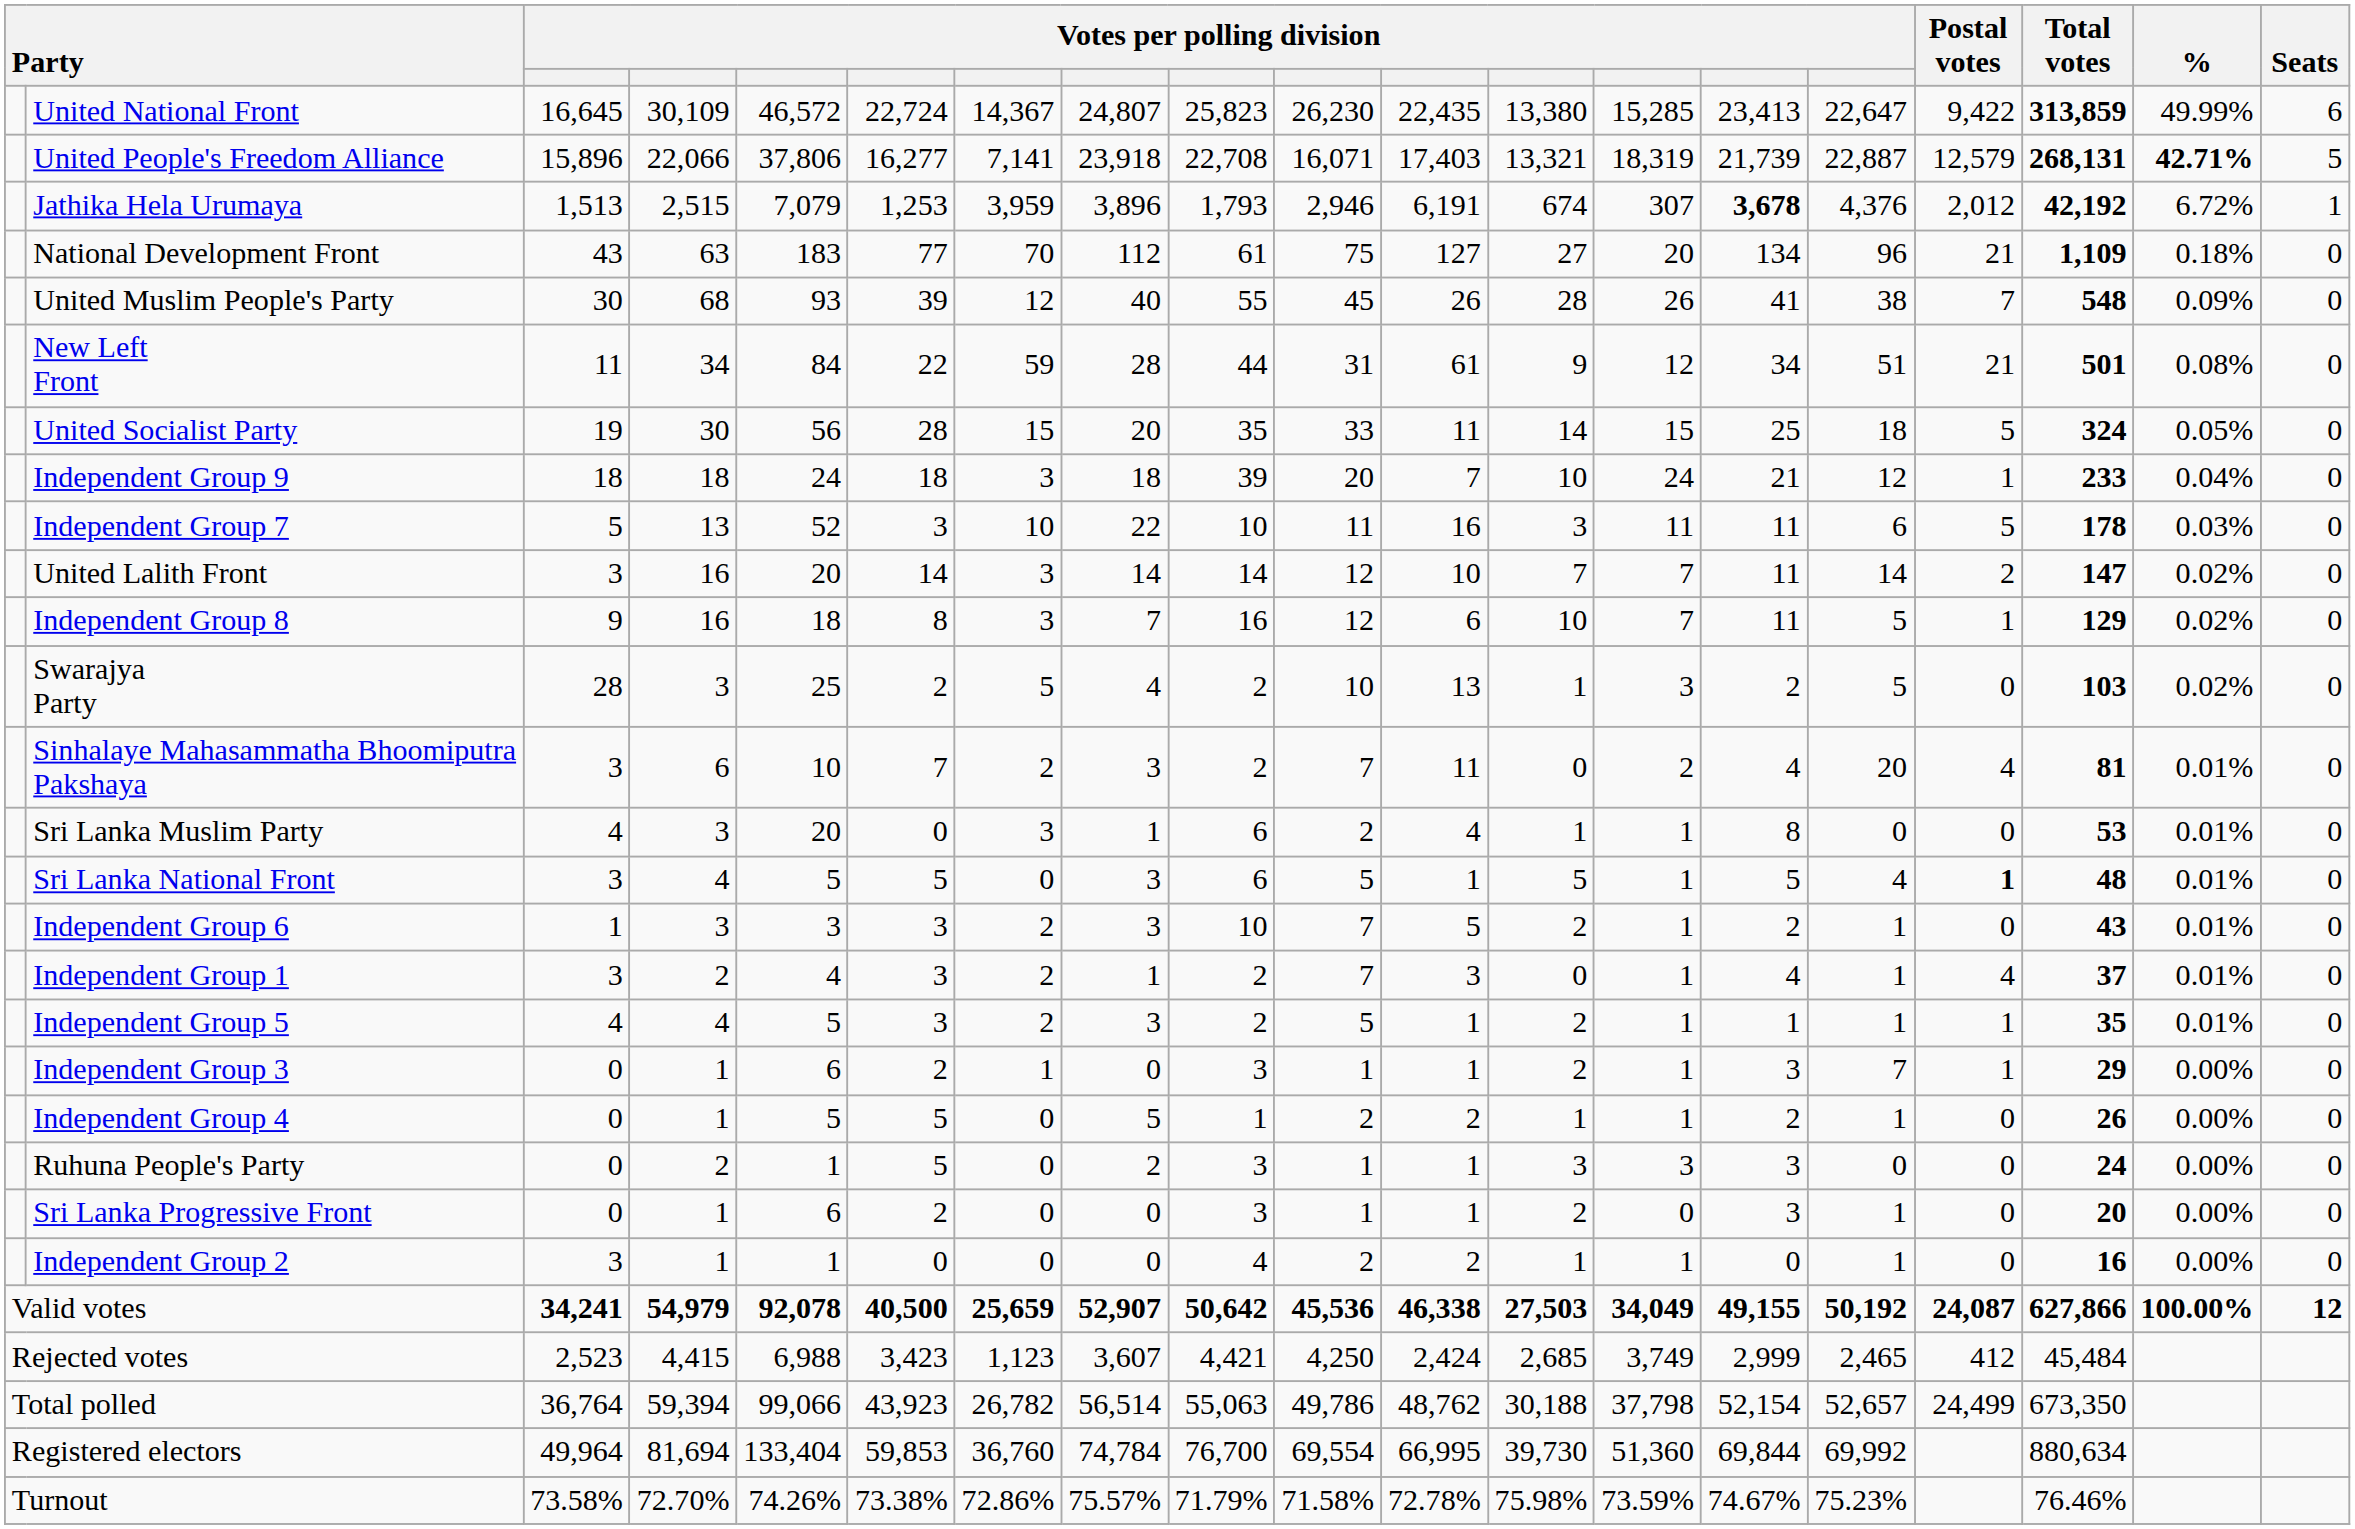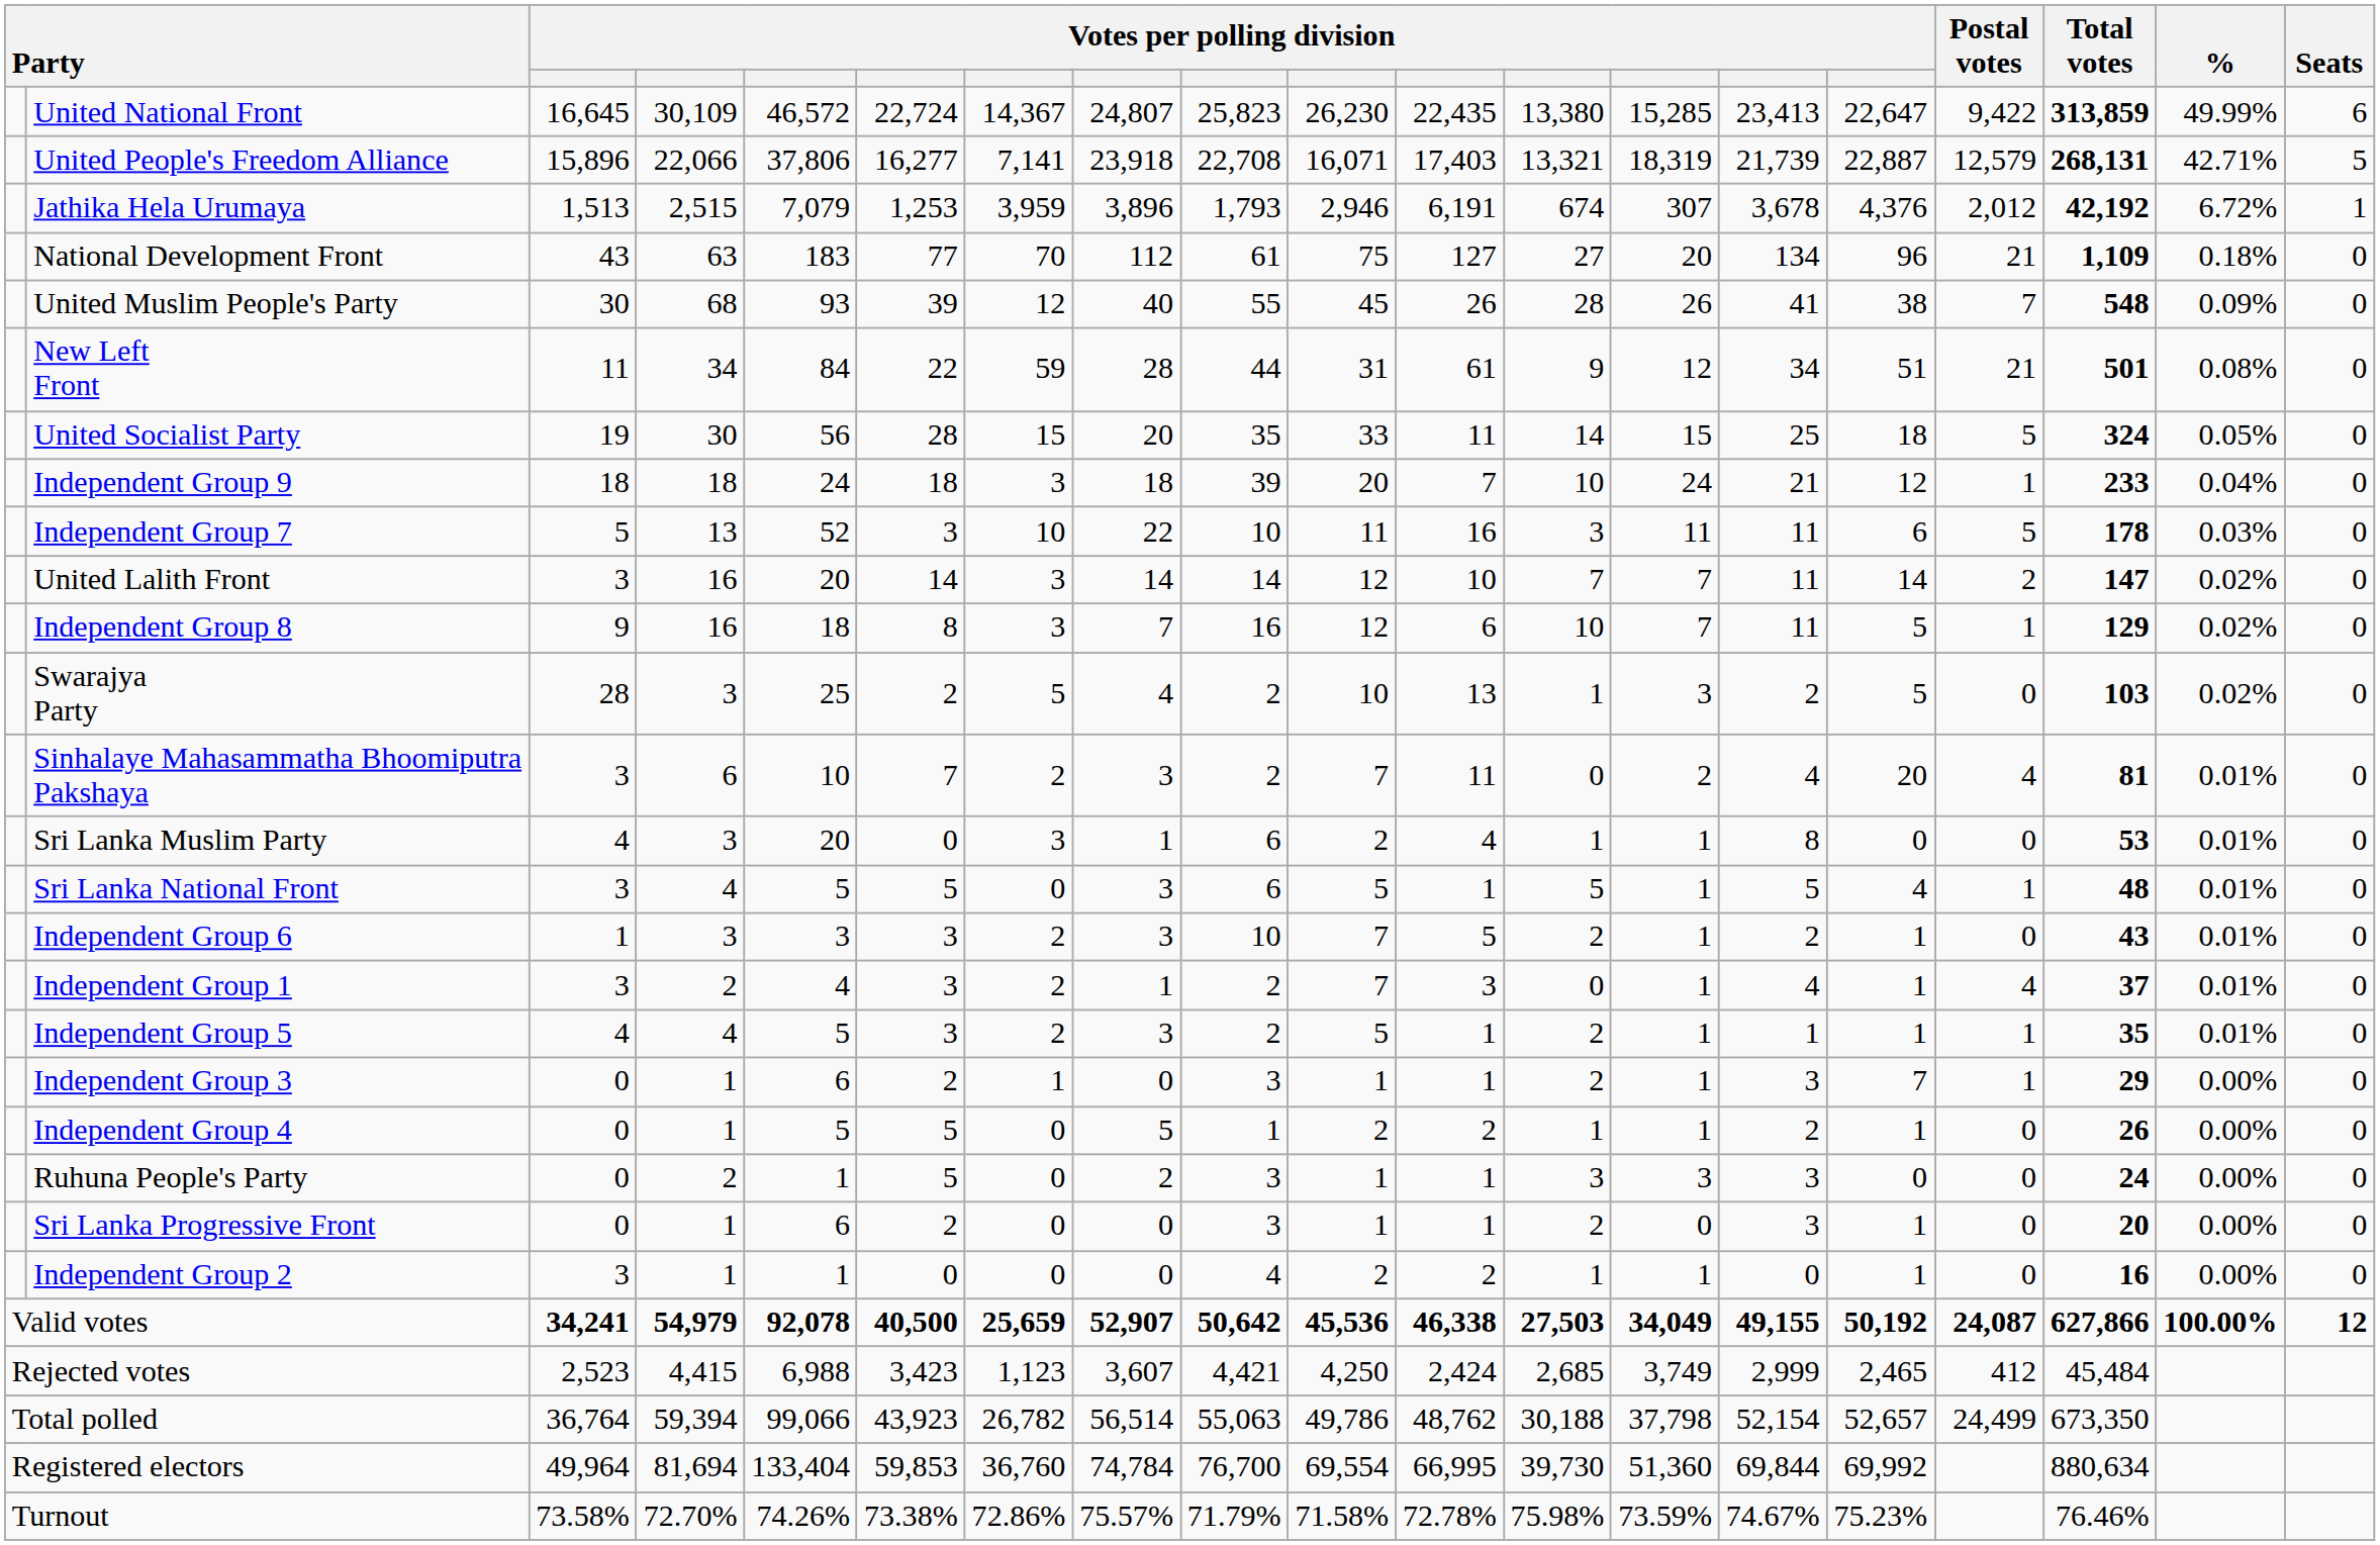United People's Freedom Alliance | %: bold -> normal
Jathika Hela Urumaya | column 14: bold -> normal
Sri Lanka National Front | Postal votes: bold -> normal
